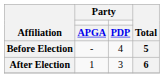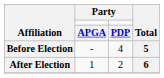After Election | column 3: 3 -> 2
